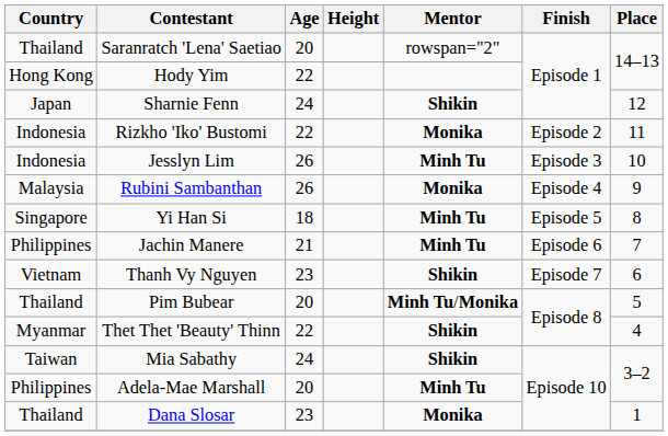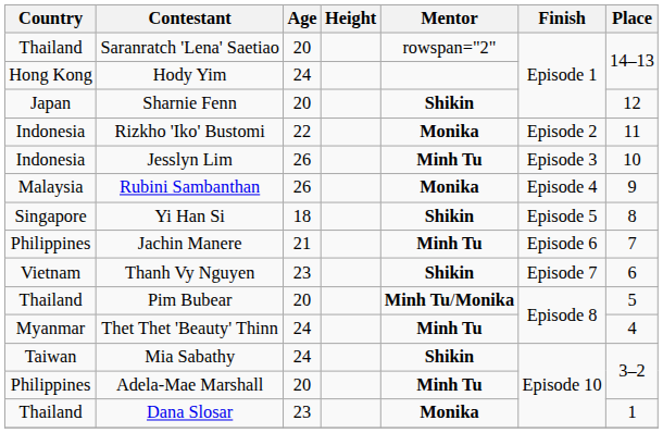Hody Yim | Age: 22 -> 24
Sharnie Fenn | Age: 24 -> 20
Yi Han Si | Mentor: Minh Tu -> Shikin
Thet Thet 'Beauty' Thinn | Age: 22 -> 24
Thet Thet 'Beauty' Thinn | Mentor: Shikin -> Minh Tu
